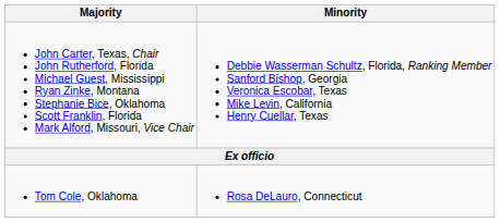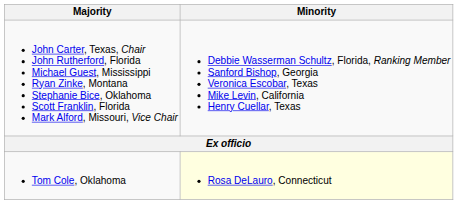Tom Cole, Oklahoma | Minority: no background -> lightyellow background
